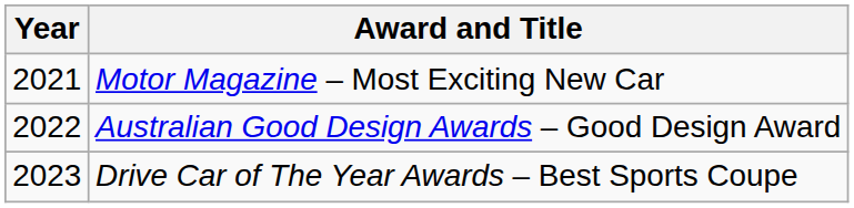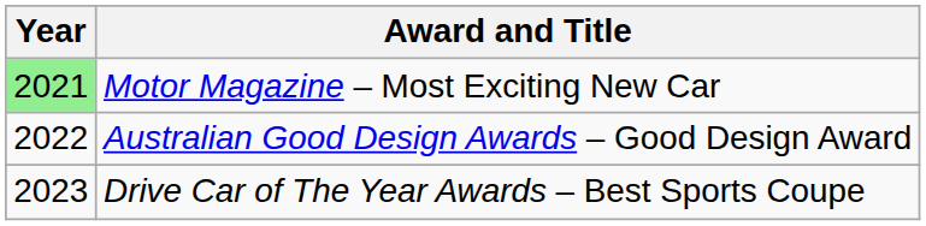Motor Magazine – Most Exciting New Car | Year: no background -> lightgreen background
